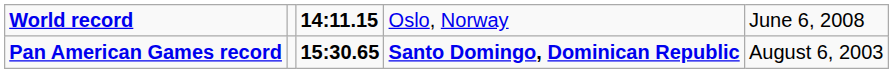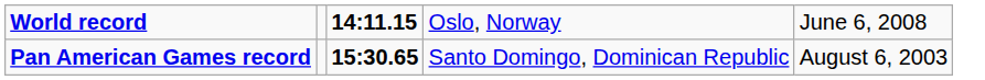Pan American Games record | column 4: bold -> normal
